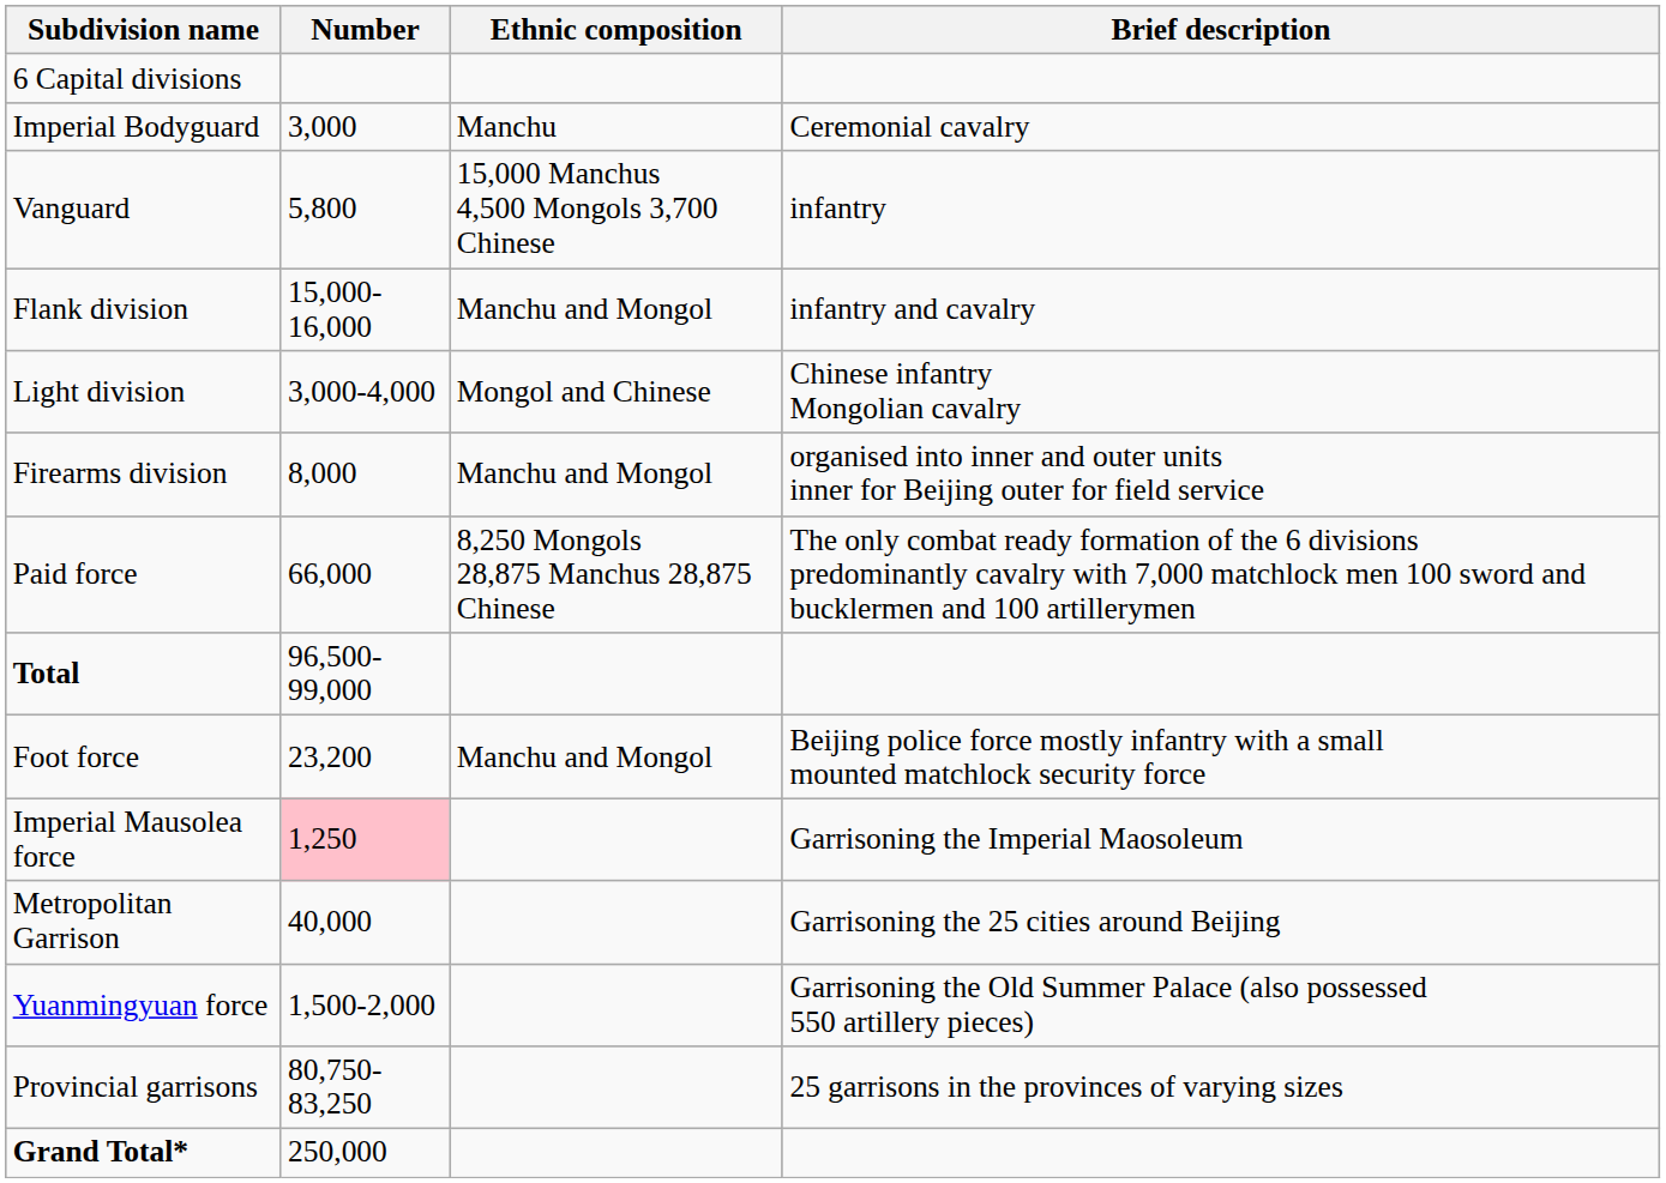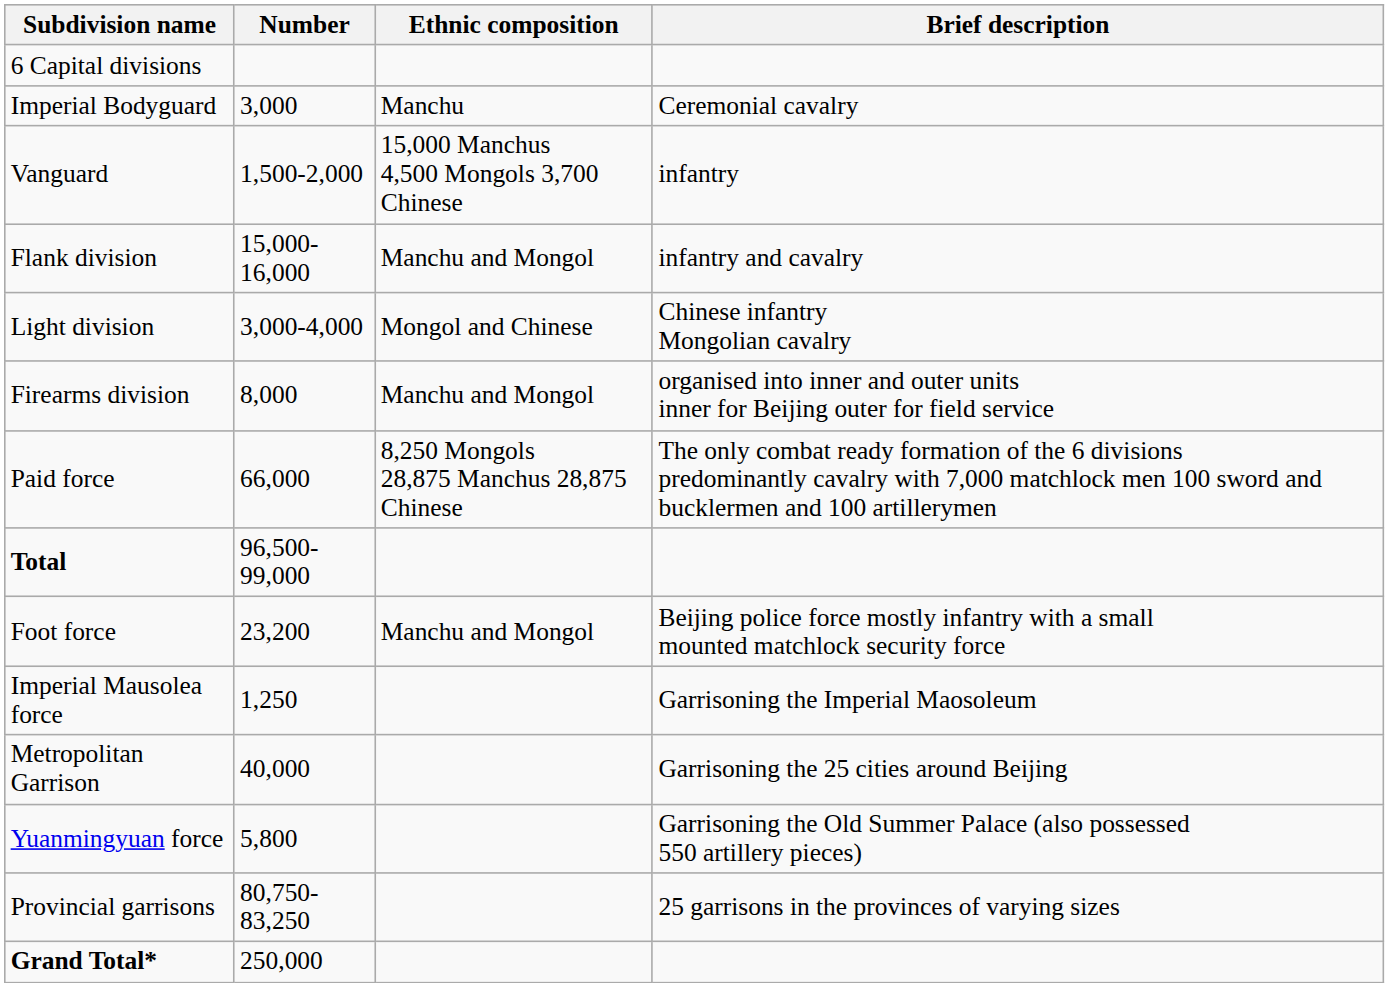Vanguard | Number: 5,800 -> 1,500-2,000
Imperial Mausolea force | Number: pink background -> no background
Yuanmingyuan force | Number: 1,500-2,000 -> 5,800
